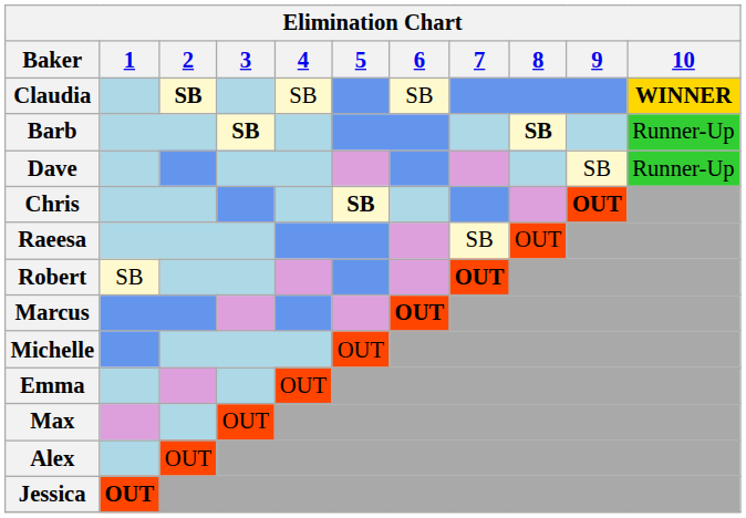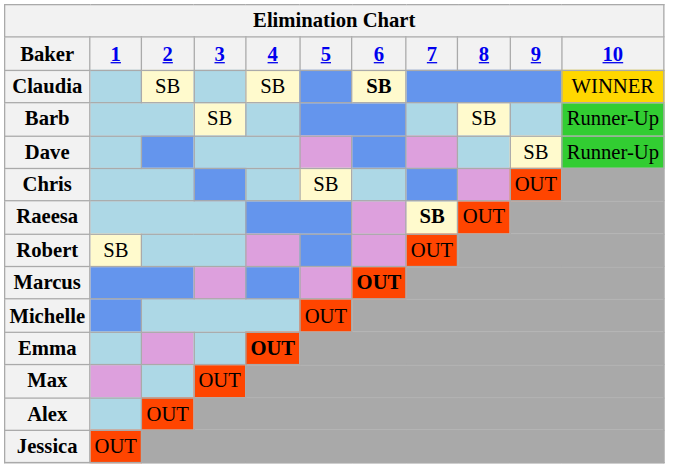Claudia | Elimination Chart / 2: bold -> normal
Claudia | Elimination Chart / 6: normal -> bold
Claudia | Elimination Chart / 10: bold -> normal
Barb | Elimination Chart / 3: bold -> normal
Barb | Elimination Chart / 8: bold -> normal
Chris | Elimination Chart / 5: bold -> normal
Chris | Elimination Chart / 9: bold -> normal
Raeesa | Elimination Chart / 7: normal -> bold
Robert | Elimination Chart / 7: bold -> normal
Emma | Elimination Chart / 4: normal -> bold
Jessica | Elimination Chart / 1: bold -> normal
